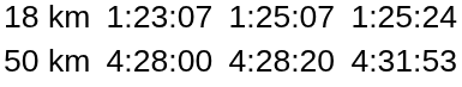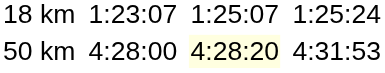50 km | column 3: no background -> lightyellow background
